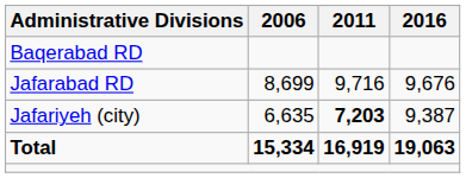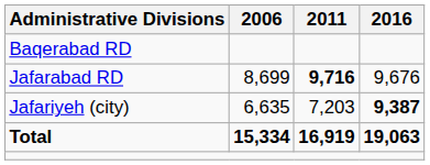Jafarabad RD | 2011: normal -> bold
Jafariyeh (city) | 2011: bold -> normal
Jafariyeh (city) | 2016: normal -> bold
